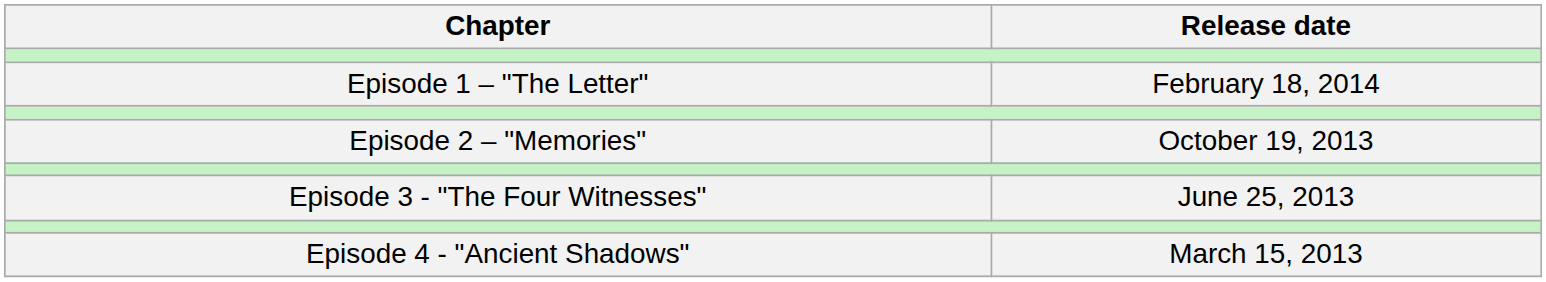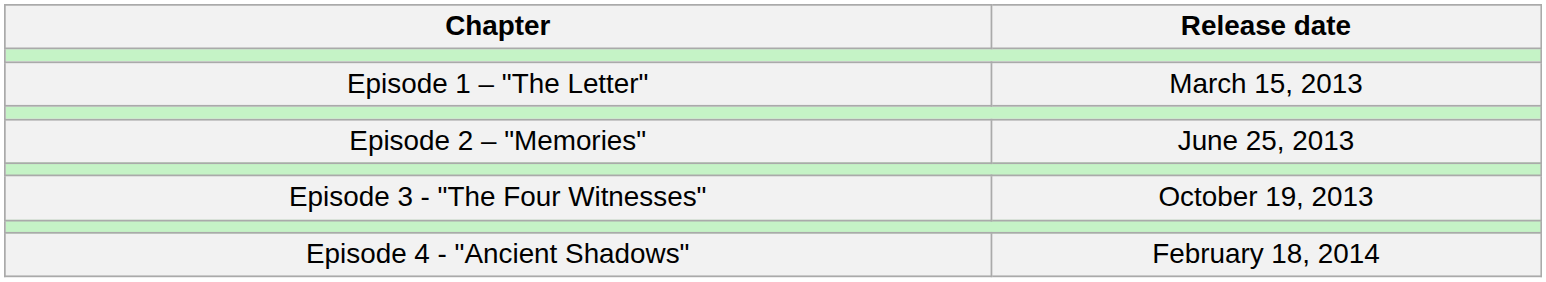row 3 | Release date: February 18, 2014 -> March 15, 2013
row 5 | Release date: October 19, 2013 -> June 25, 2013
row 7 | Release date: June 25, 2013 -> October 19, 2013
row 9 | Release date: March 15, 2013 -> February 18, 2014
